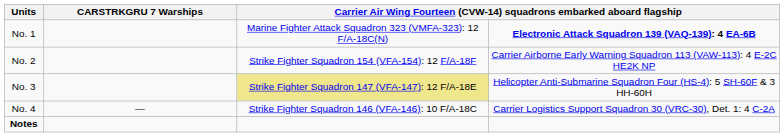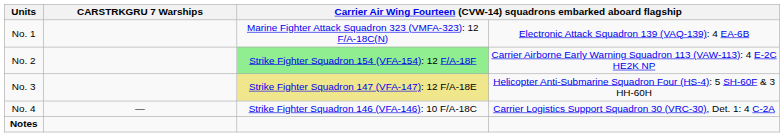No. 1 | column 4: bold -> normal
No. 2 | column 3: no background -> lightgreen background
